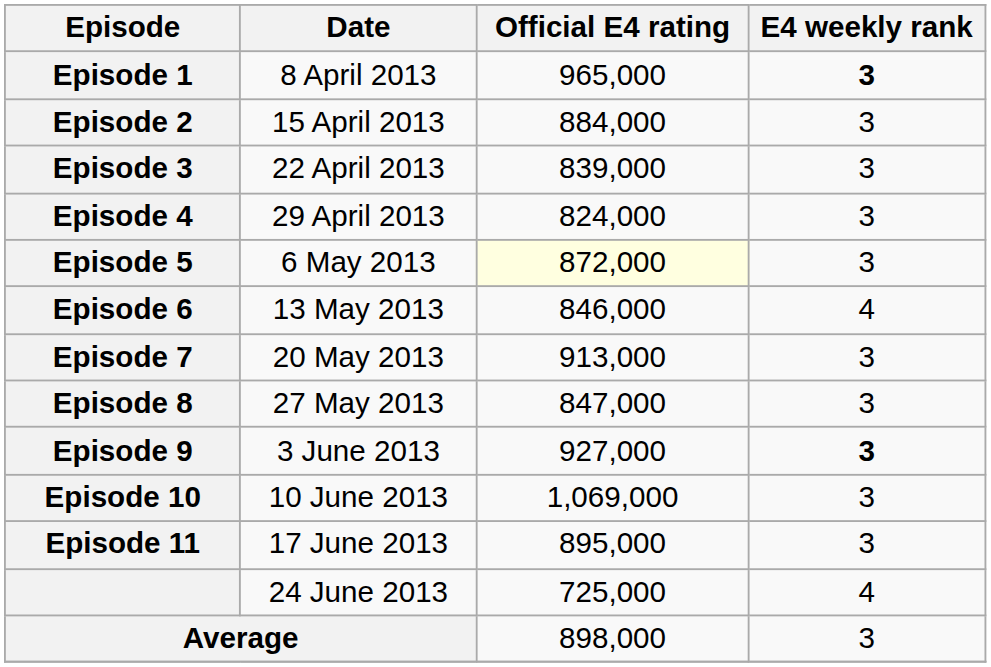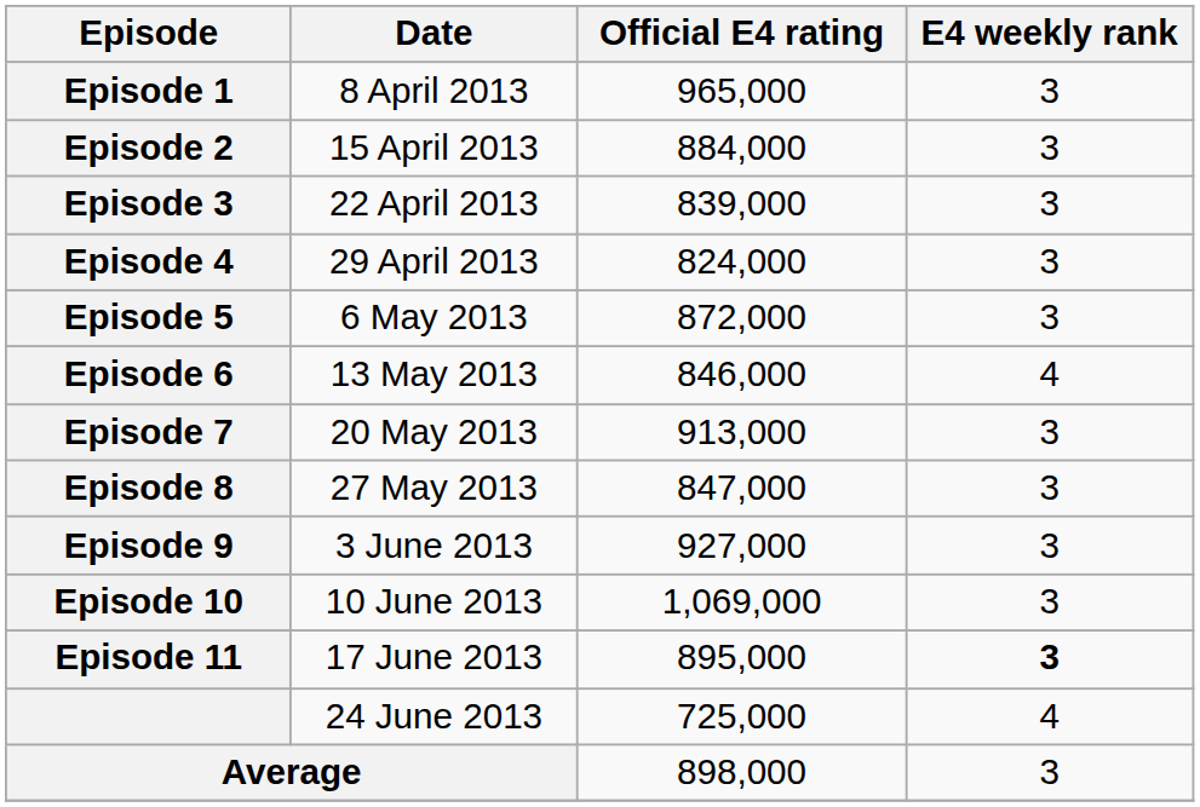Episode 1 | E4 weekly rank: bold -> normal
Episode 5 | Official E4 rating: lightyellow background -> no background
Episode 9 | E4 weekly rank: bold -> normal
Episode 11 | E4 weekly rank: normal -> bold
